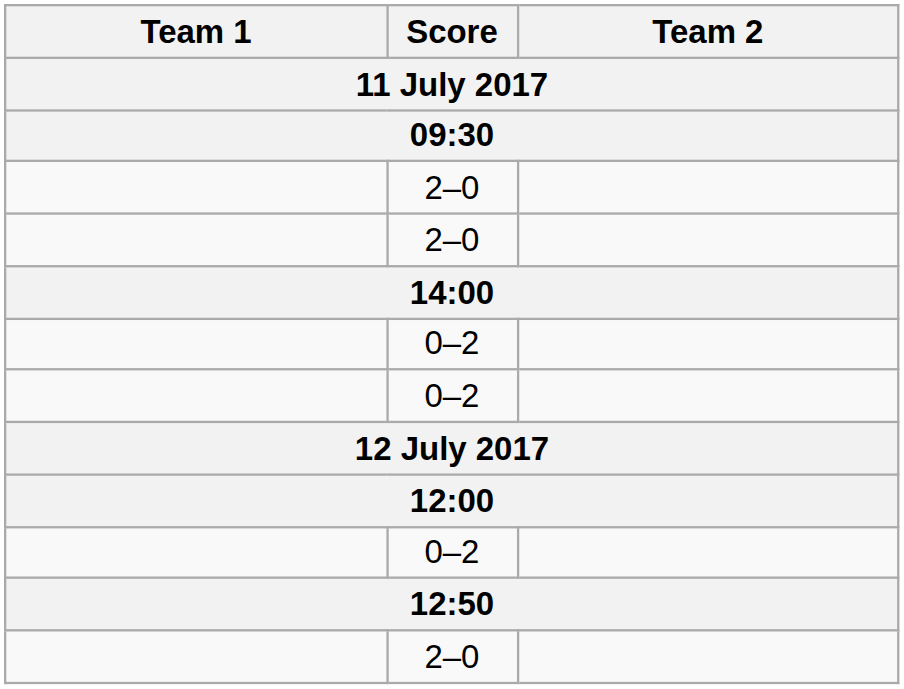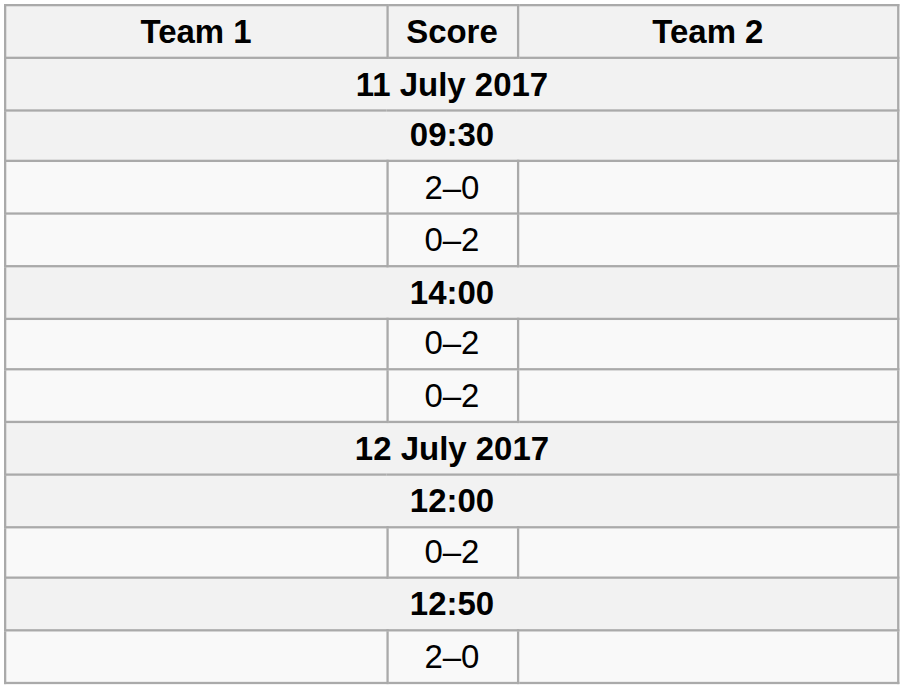row 5 | Score: 2–0 -> 0–2
